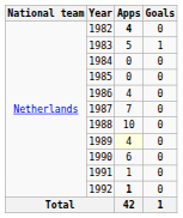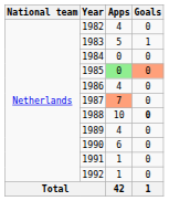1982 | Apps: bold -> normal
1985 | Apps: no background -> lightgreen background
1985 | Goals: no background -> lightsalmon background
1987 | Apps: no background -> lightsalmon background
1988 | Goals: normal -> bold
1989 | Apps: lightyellow background -> no background
1992 | Apps: bold -> normal
